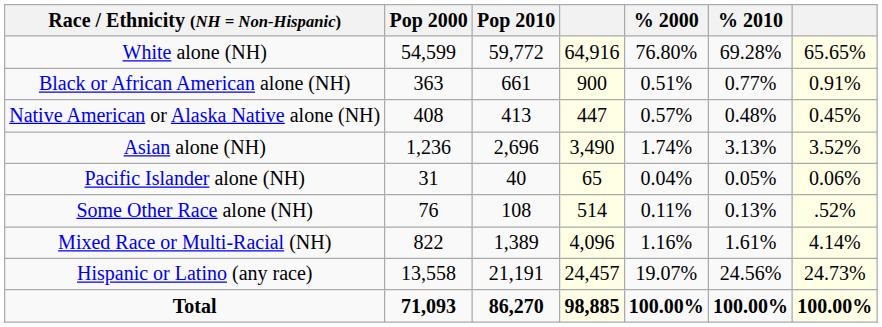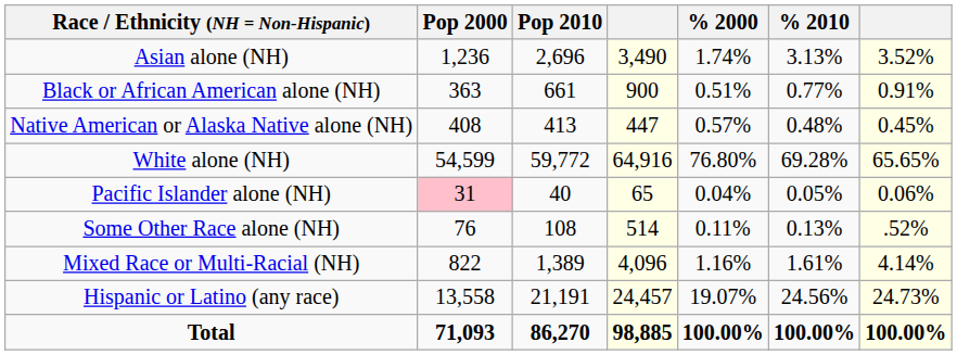rows swapped: White alone (NH) <-> Asian alone (NH)
Pacific Islander alone (NH) | Pop 2000: no background -> pink background
